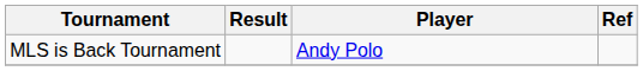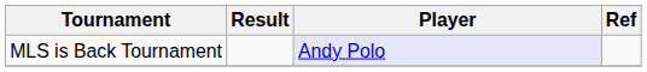MLS is Back Tournament | Player: no background -> lavender background
